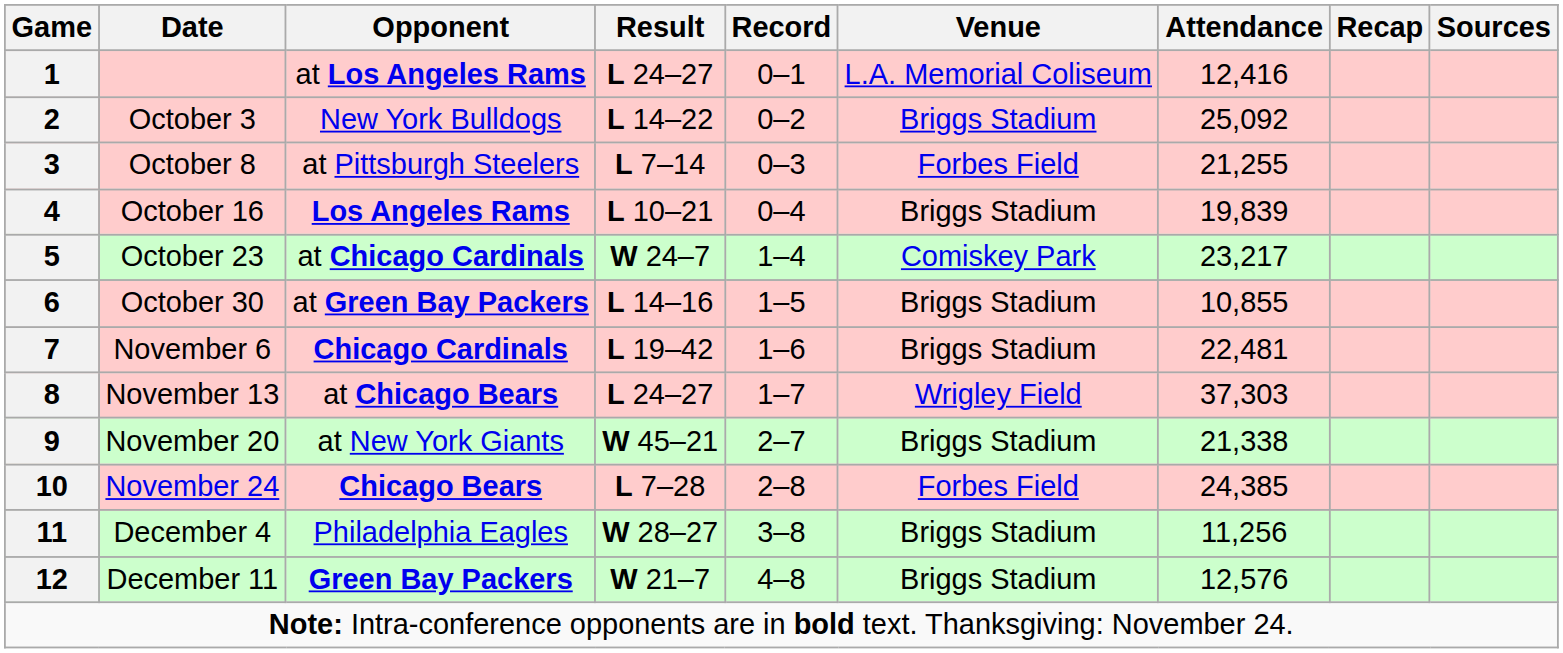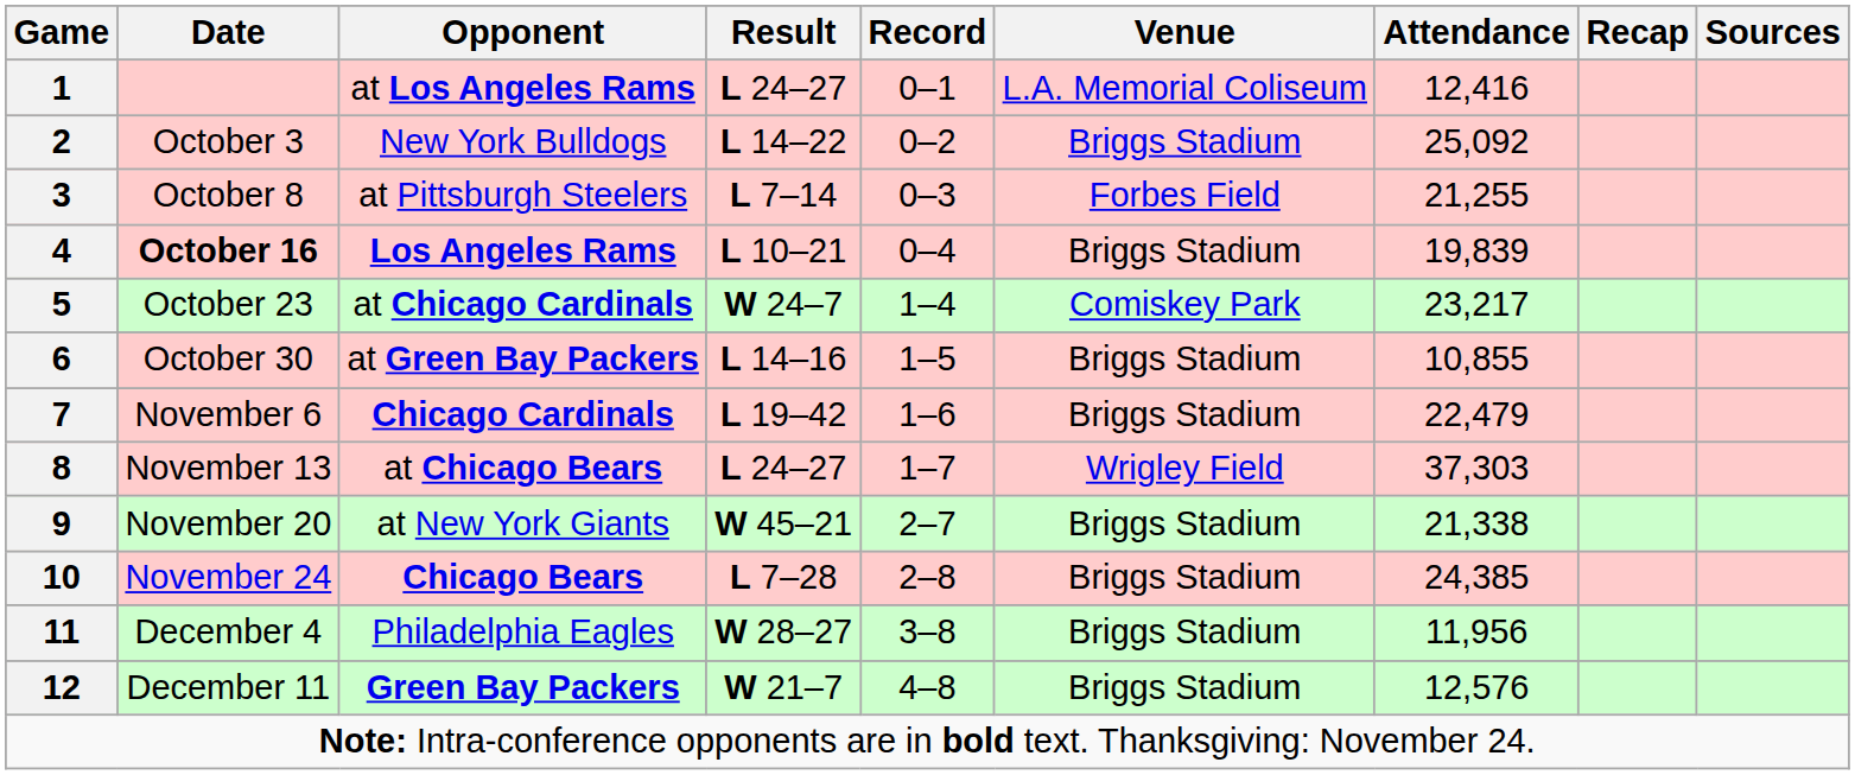4 | Date: normal -> bold
7 | Attendance: 22,481 -> 22,479
10 | Venue: Forbes Field -> Briggs Stadium
11 | Attendance: 11,256 -> 11,956
